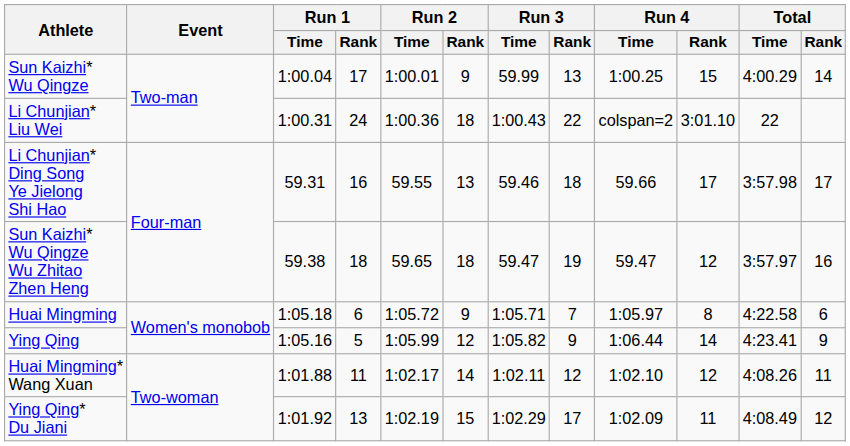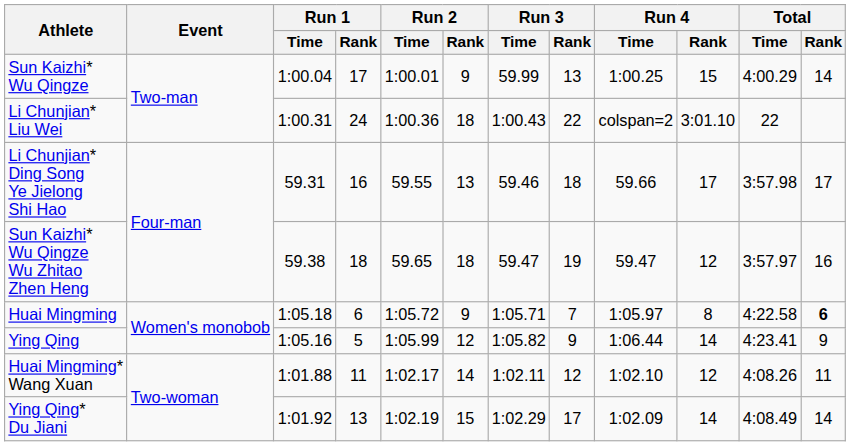Huai Mingming | Total / Rank: normal -> bold
Ying Qing* Du Jiani | Run 4 / Rank: 11 -> 14
Ying Qing* Du Jiani | Total / Rank: 12 -> 14
